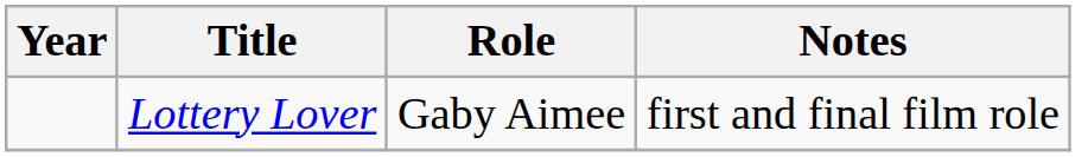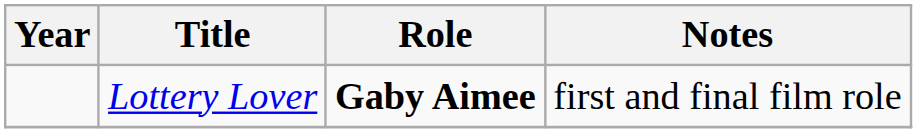Lottery Lover | Role: normal -> bold
